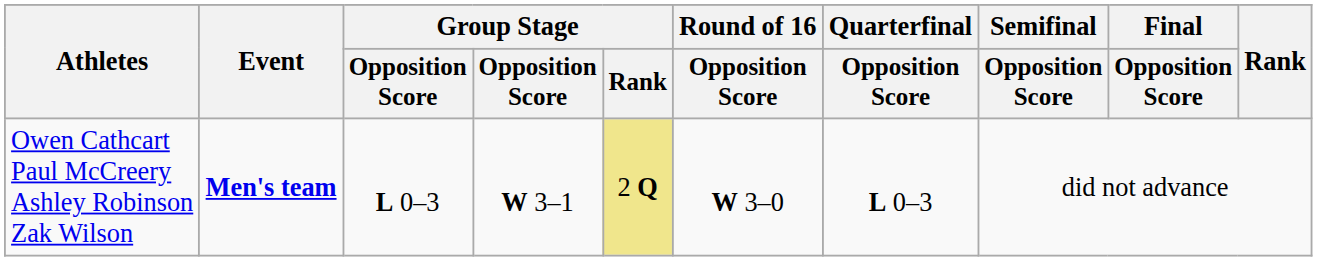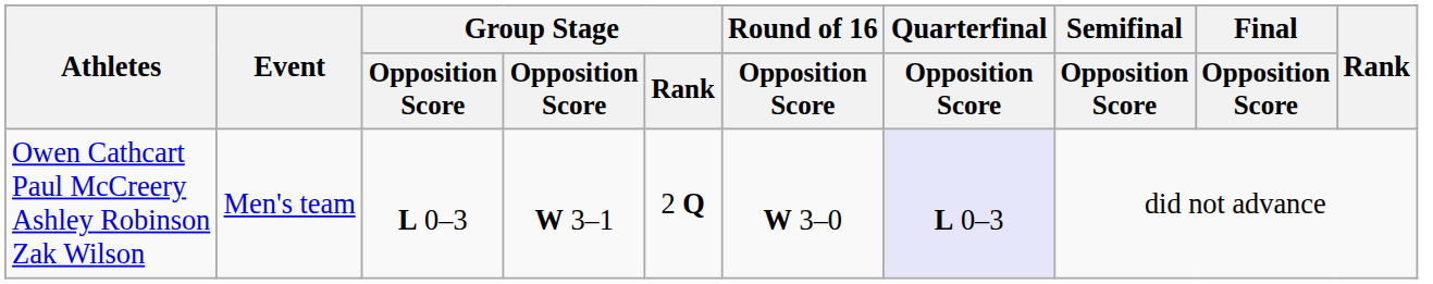Owen Cathcart Paul McCreery Ashley Robinson Zak Wilson | Event: bold -> normal
Owen Cathcart Paul McCreery Ashley Robinson Zak Wilson | Group Stage / Rank: khaki background -> no background
Owen Cathcart Paul McCreery Ashley Robinson Zak Wilson | Quarterfinal / Opposition Score: no background -> lavender background
